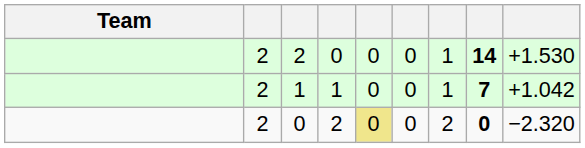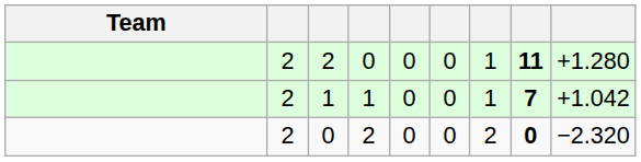row 2 | column 8: 14 -> 11
row 2 | column 9: +1.530 -> +1.280
row 4 | column 5: khaki background -> no background
